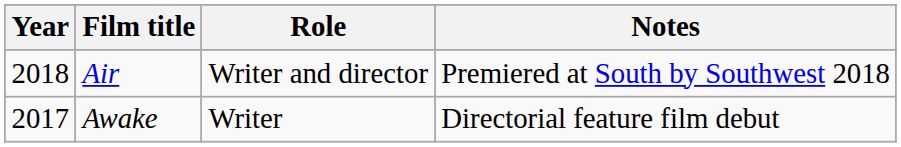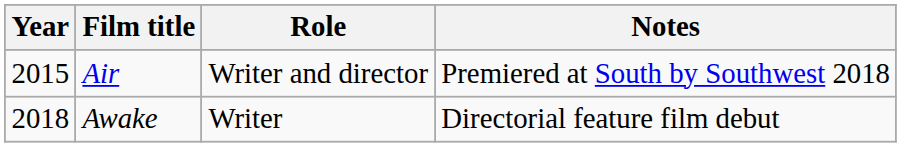Air | Year: 2018 -> 2015
Awake | Year: 2017 -> 2018
